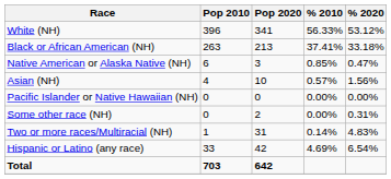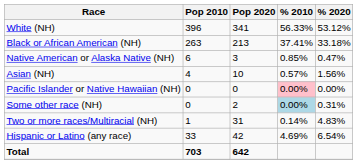Pacific Islander or Native Hawaiian (NH) | % 2010: no background -> pink background
Some other race (NH) | % 2010: no background -> lightblue background
